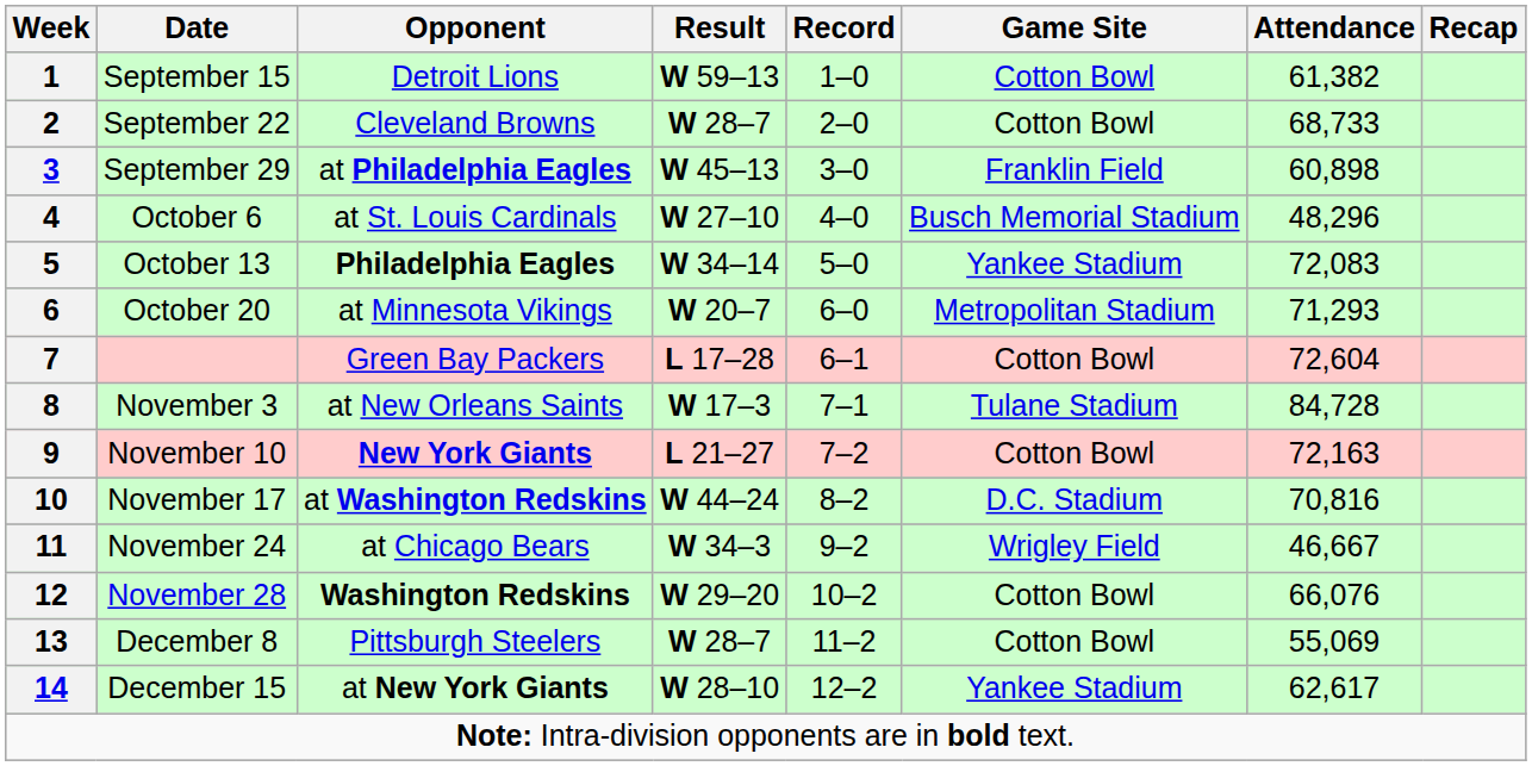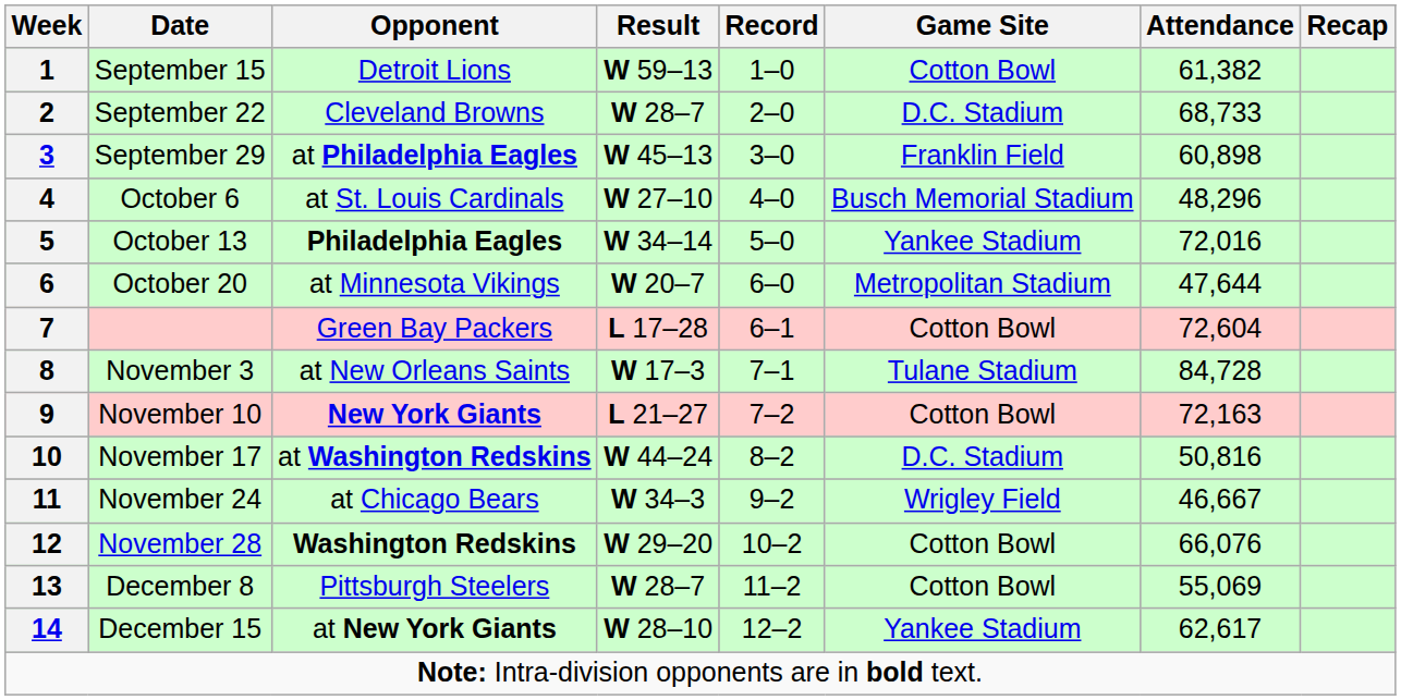2 | Game Site: Cotton Bowl -> D.C. Stadium
5 | Attendance: 72,083 -> 72,016
6 | Attendance: 71,293 -> 47,644
10 | Attendance: 70,816 -> 50,816
